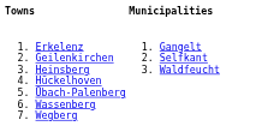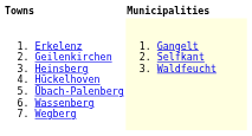row 2 | Municipalities: no background -> lightyellow background
